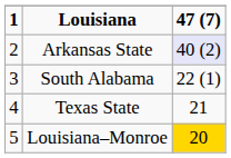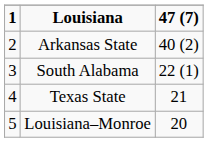Arkansas State | 47 (7): lavender background -> no background
Louisiana–Monroe | 47 (7): gold background -> no background
